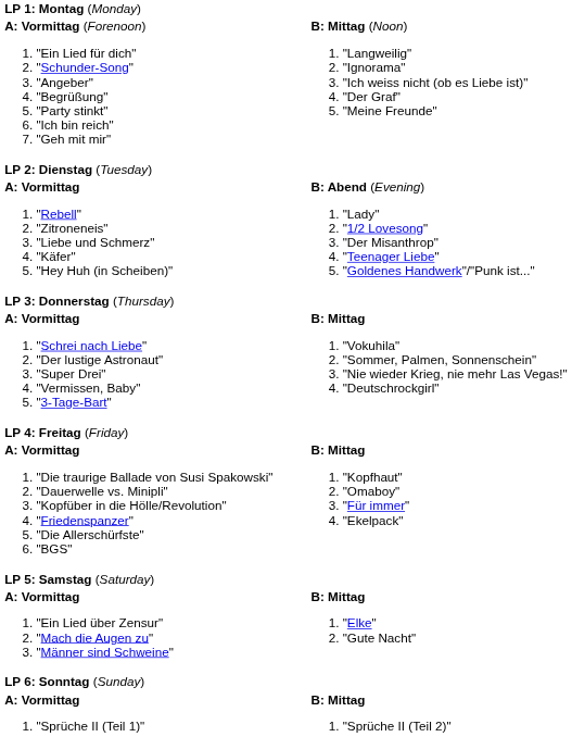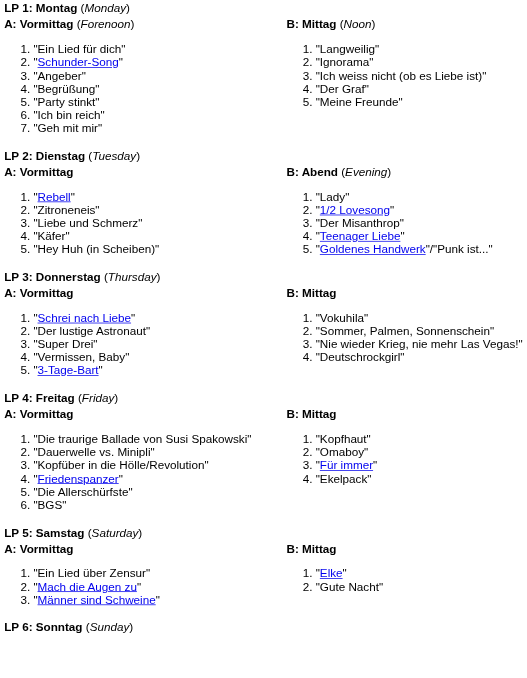- row: A: Vormittag "Sprüche II (Teil 1)" | B: Mittag "Sprüche II (Teil 2)"
